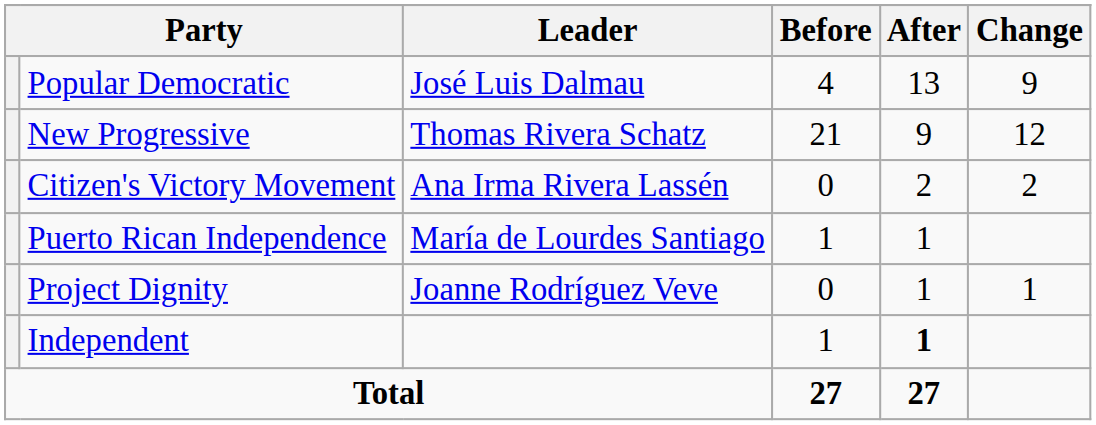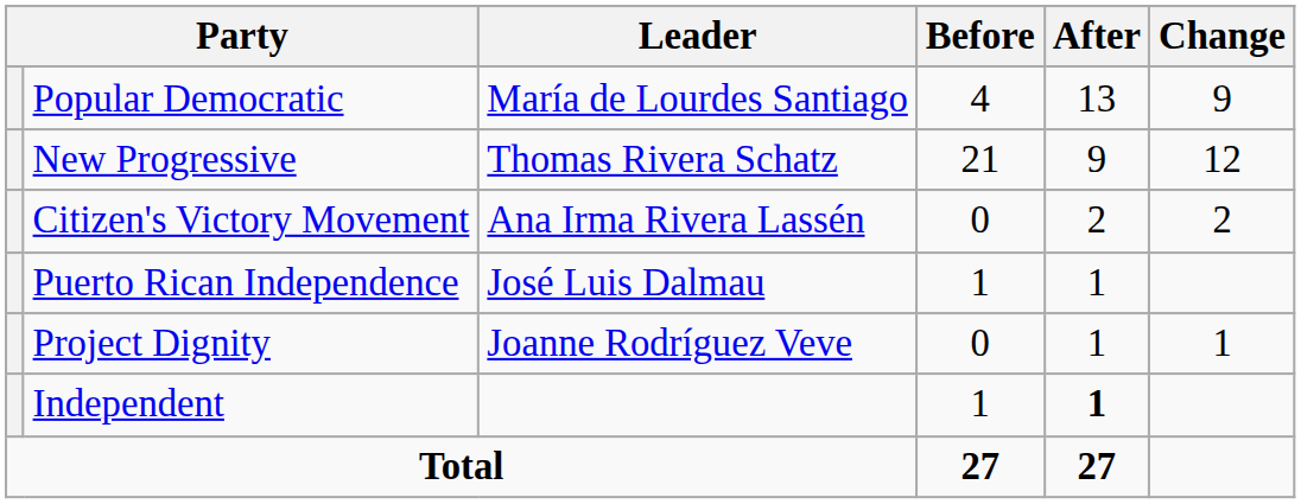Popular Democratic | Leader: José Luis Dalmau -> María de Lourdes Santiago
Puerto Rican Independence | Leader: María de Lourdes Santiago -> José Luis Dalmau
